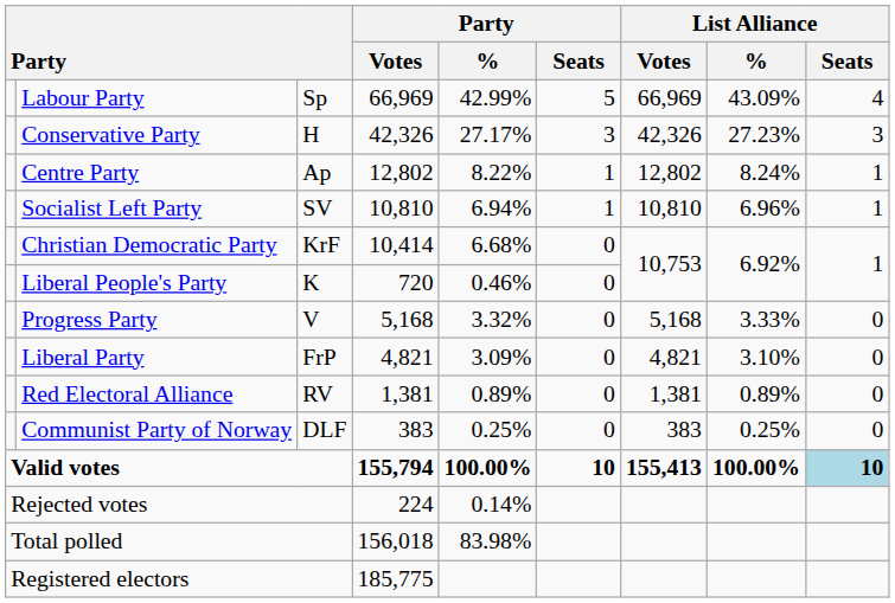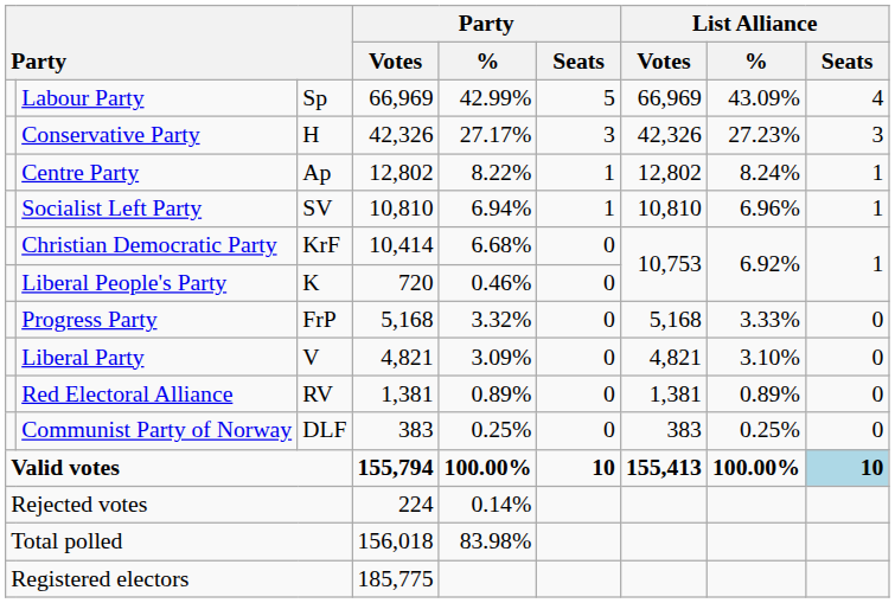Progress Party | column 3: V -> FrP
Liberal Party | column 3: FrP -> V
